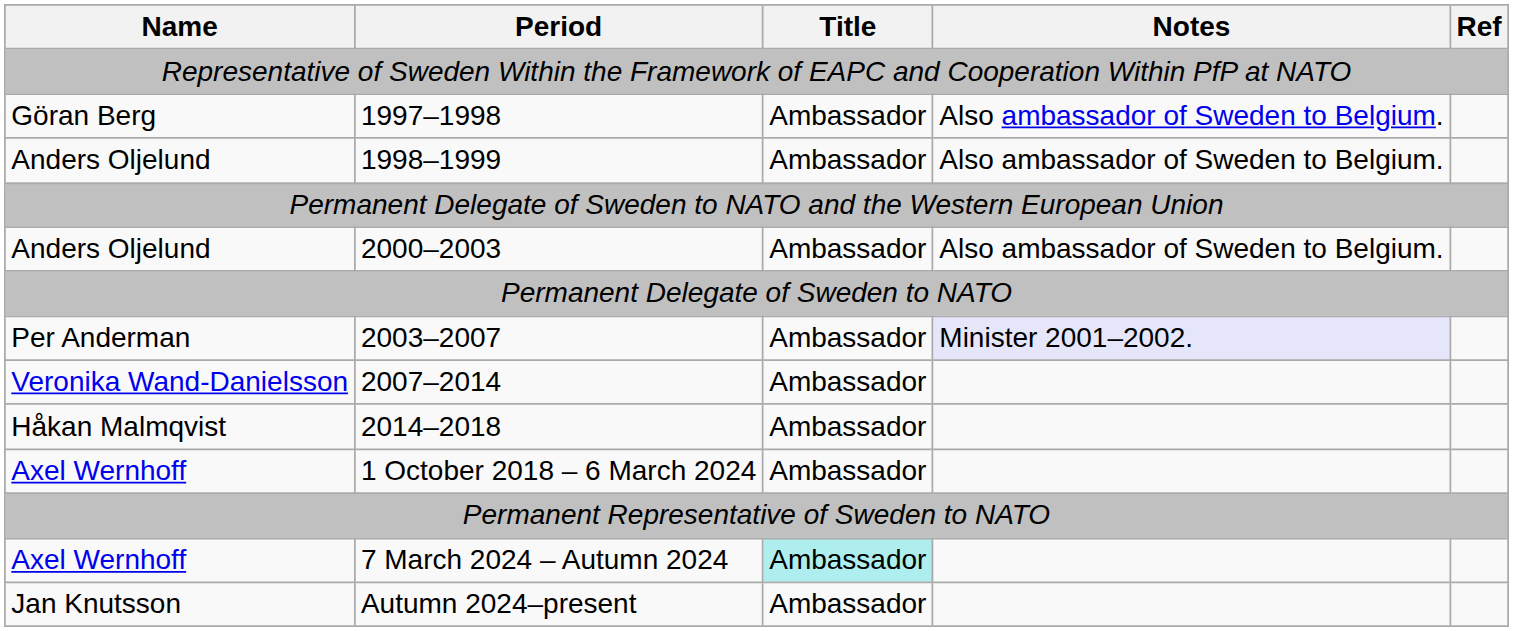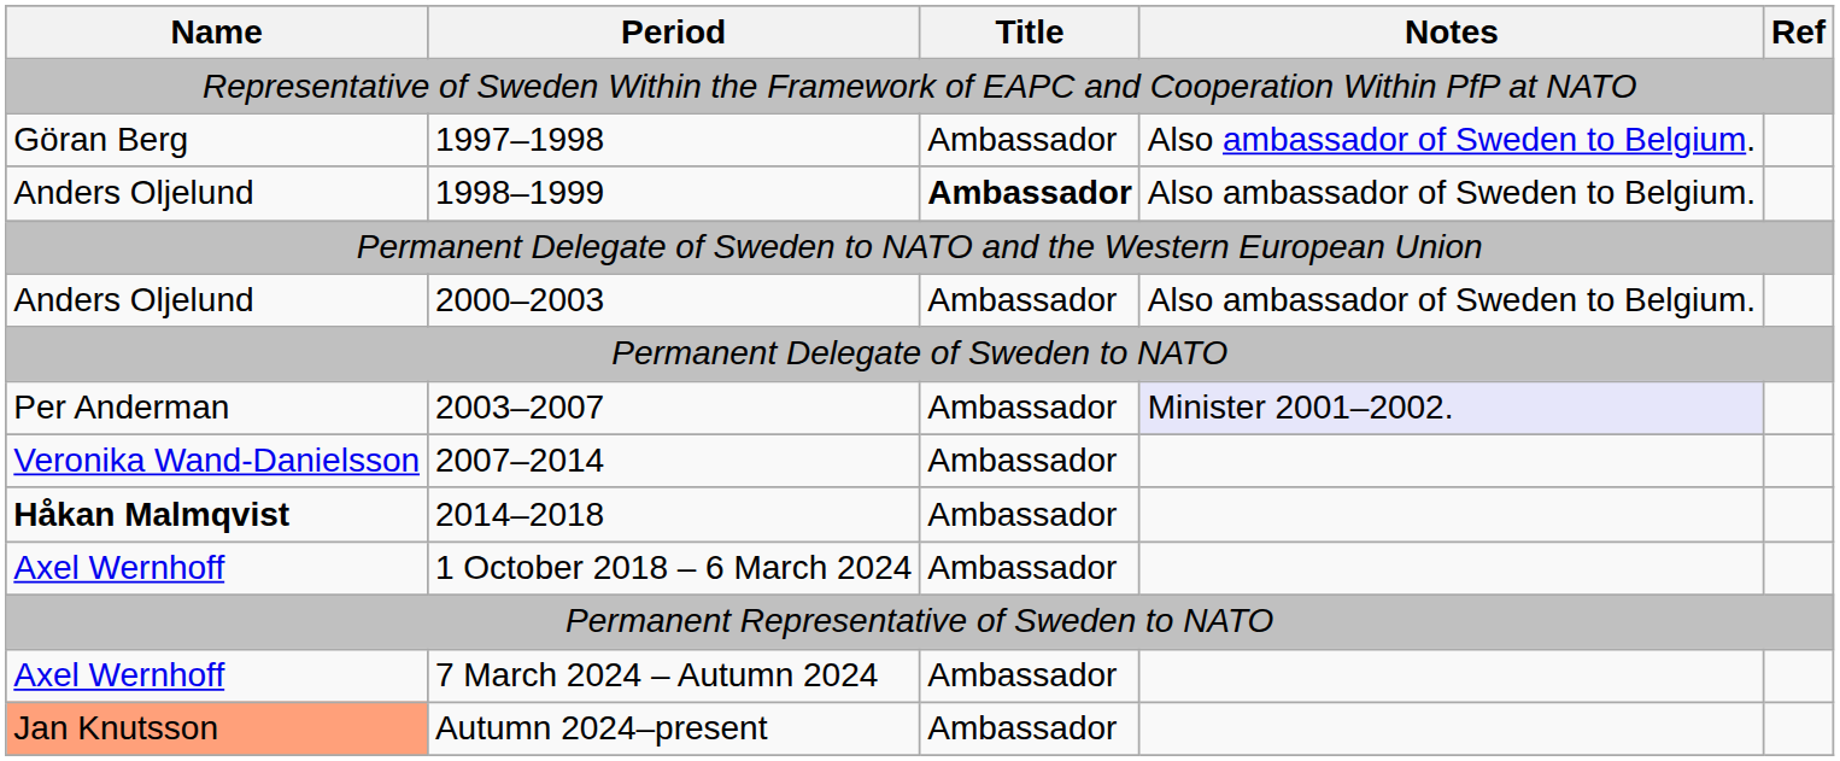1998–1999 | Title: normal -> bold
2014–2018 | Name: normal -> bold
7 March 2024 – Autumn 2024 | Title: paleturquoise background -> no background
Autumn 2024–present | Name: no background -> lightsalmon background
